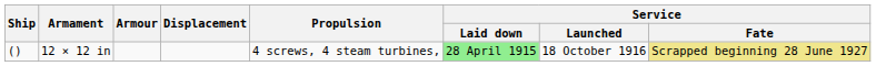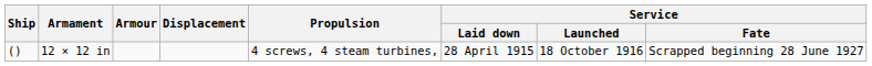12 × 12 in | Service / Laid down: lightgreen background -> no background
12 × 12 in | Service / Fate: khaki background -> no background
